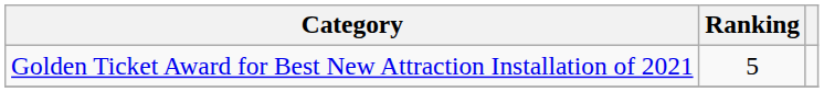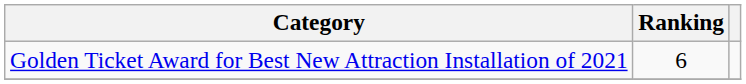row 2 | Ranking: 5 -> 6
